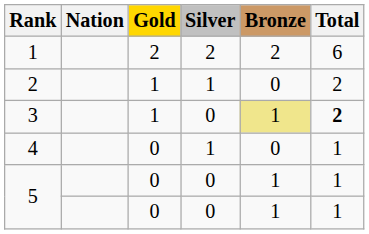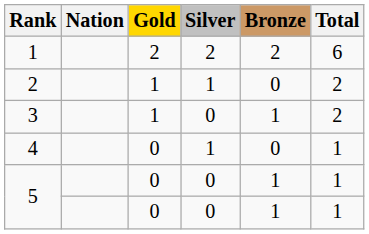3 | Bronze: khaki background -> no background
3 | Total: bold -> normal
